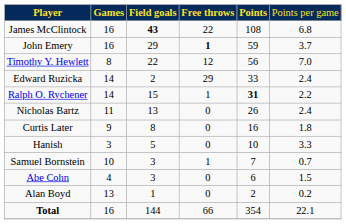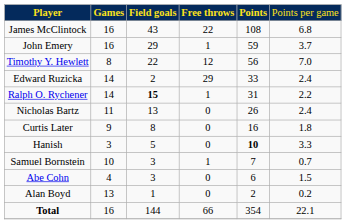James McClintock | column 3: bold -> normal
John Emery | column 4: bold -> normal
Ralph O. Rychener | column 3: normal -> bold
Ralph O. Rychener | column 5: bold -> normal
Hanish | column 5: normal -> bold
